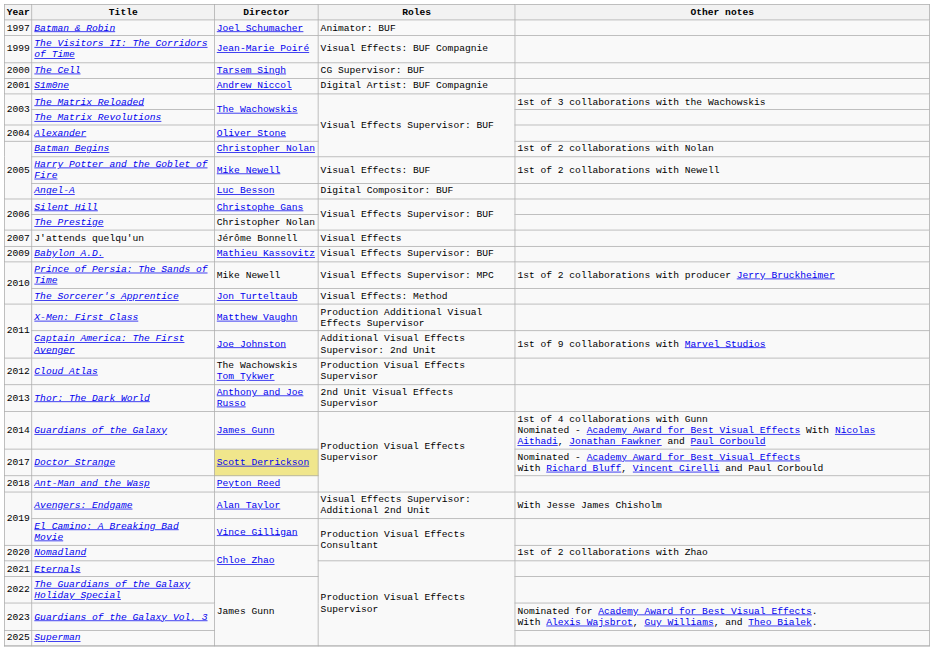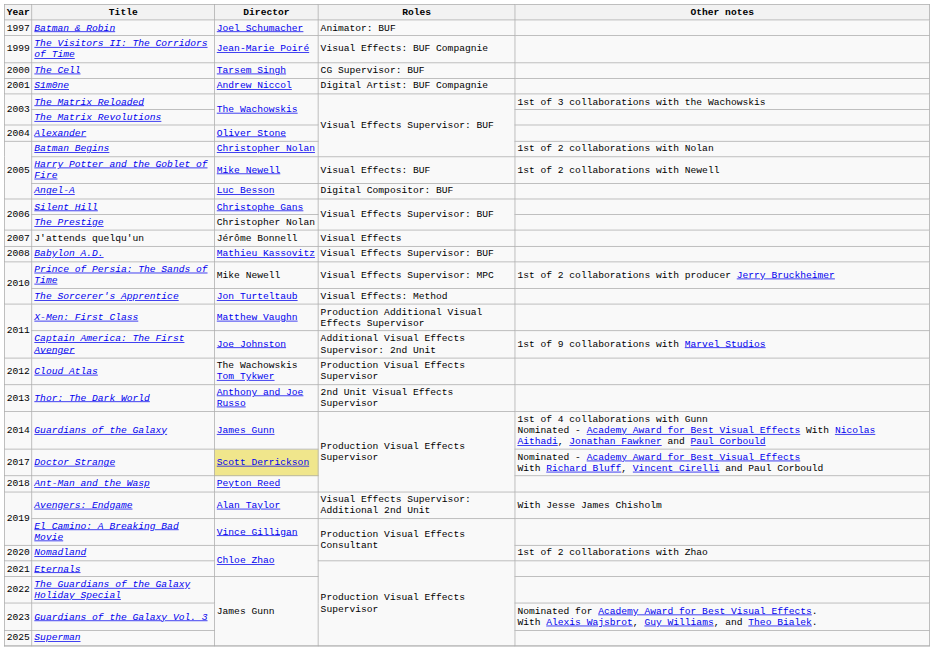Babylon A.D. | Year: 2009 -> 2008
